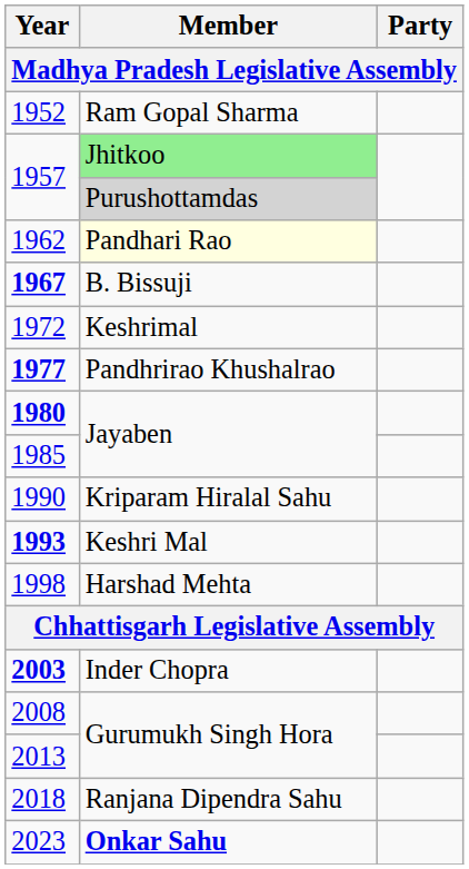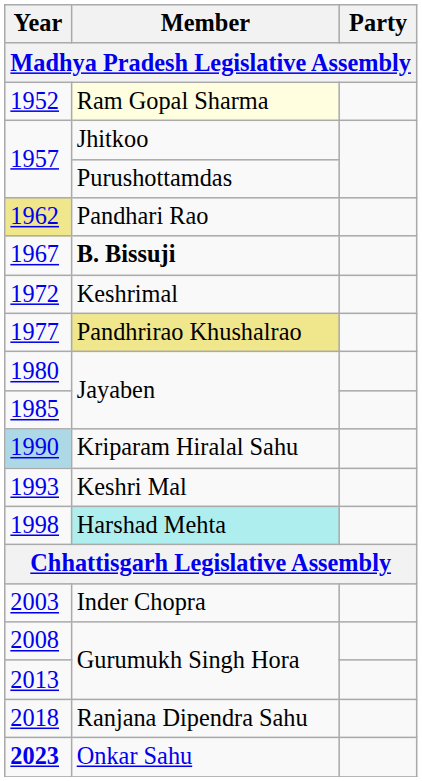1952 | Member: no background -> lightyellow background
1957 / Jhitkoo | Member: lightgreen background -> no background
1957 / Purushottamdas | Member: lightgrey background -> no background
1962 | Year: no background -> khaki background
1962 | Member: lightyellow background -> no background
1967 | Year: bold -> normal
1967 | Member: normal -> bold
1977 | Year: bold -> normal
1977 | Member: no background -> khaki background
1980 | Year: bold -> normal
1990 | Year: no background -> lightblue background
1993 | Year: bold -> normal
1998 | Member: no background -> paleturquoise background
2003 | Year: bold -> normal
2023 | Year: normal -> bold
2023 | Member: bold -> normal
